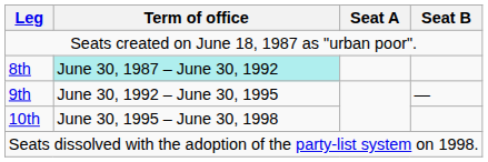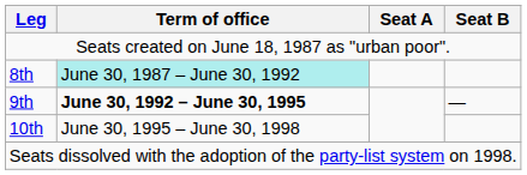9th | Term of office: normal -> bold
